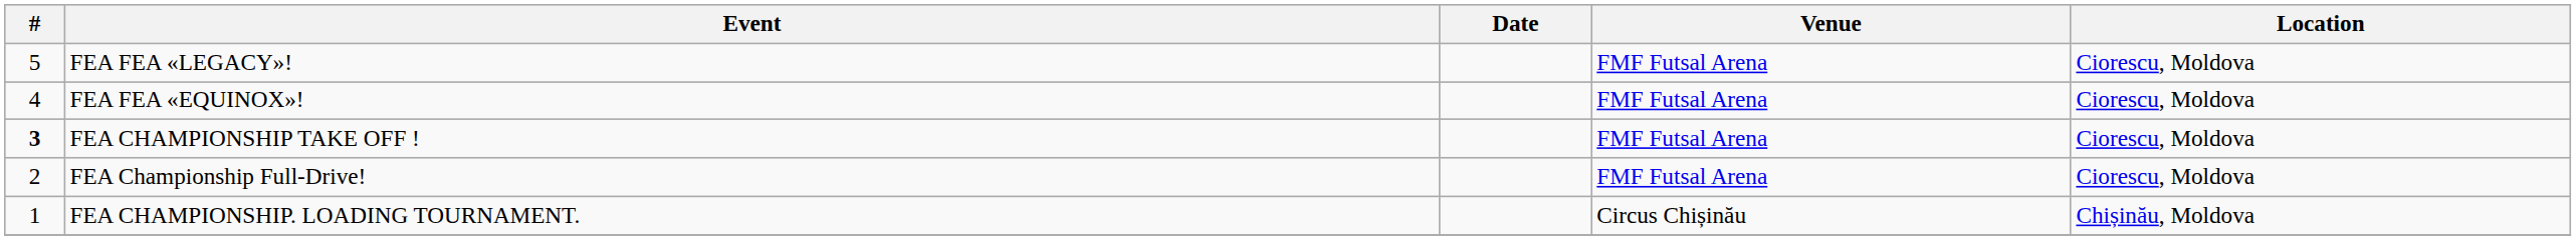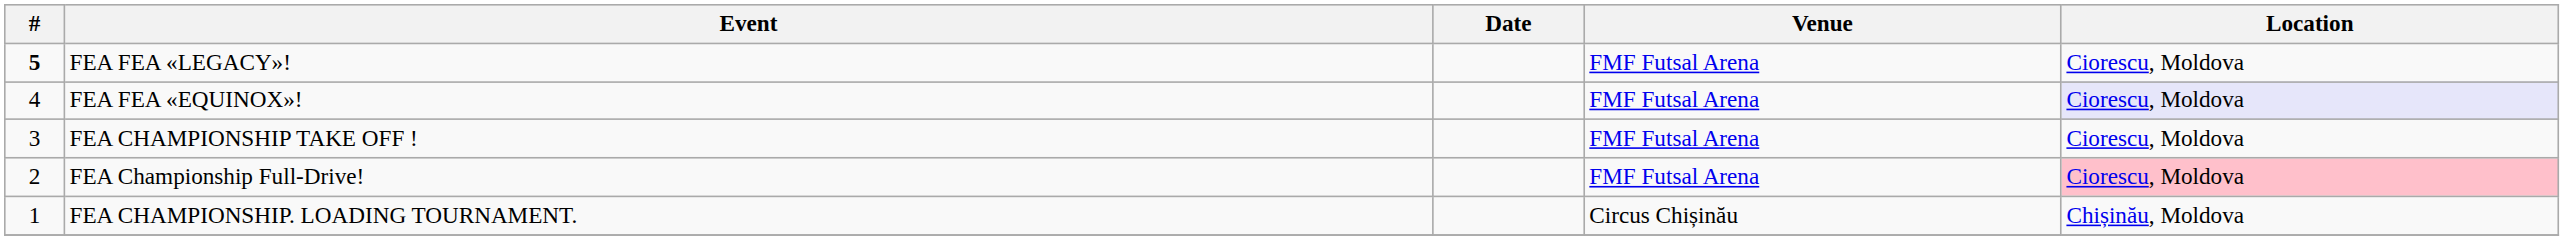FEA FEA «LEGACY»! | #: normal -> bold
FEA FEA «EQUINOX»! | Location: no background -> lavender background
FEA CHAMPIONSHIP TAKE OFF ! | #: bold -> normal
FEA Championship Full-Drive! | Location: no background -> pink background
